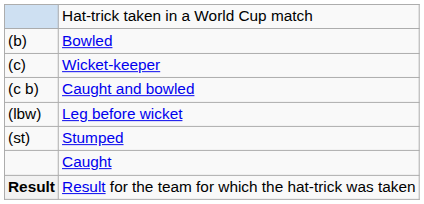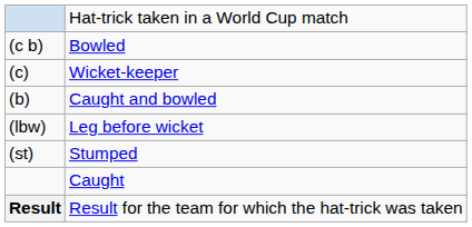row 2 | column 1: (b) -> (c b)
row 4 | column 1: (c b) -> (b)
